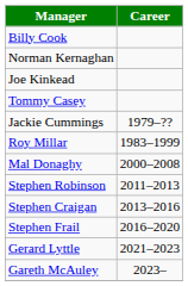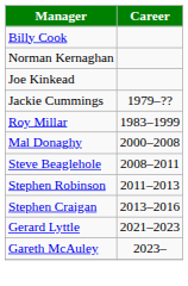- row: Tommy Casey
+ row: Steve Beaglehole | 2008–2011
- row: Stephen Frail | 2016–2020
